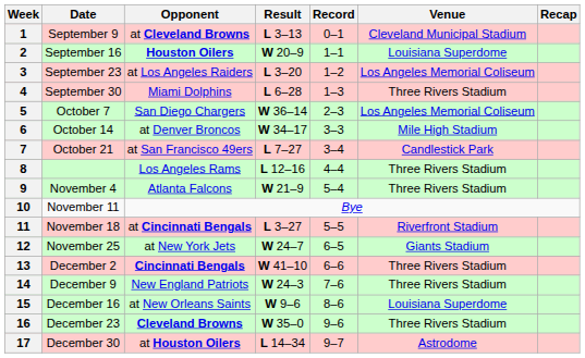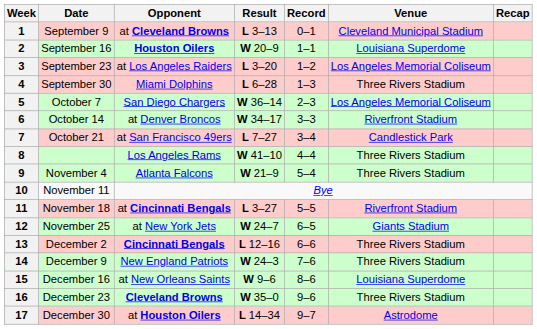6 | Venue: Mile High Stadium -> Riverfront Stadium
8 | Result: L 12–16 -> W 41–10
13 | Result: W 41–10 -> L 12–16
